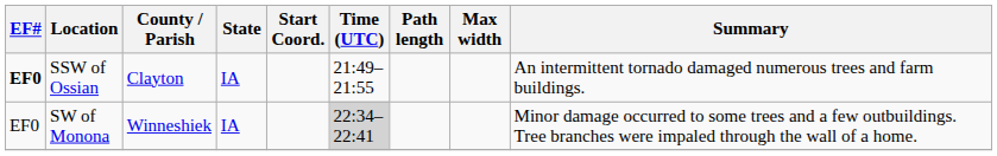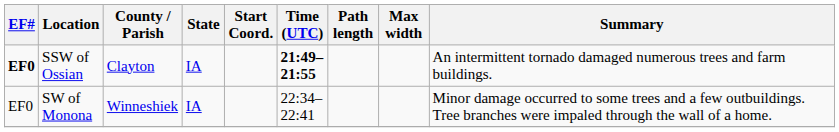SSW of Ossian | Time (UTC): normal -> bold
SW of Monona | Time (UTC): lightgrey background -> no background
